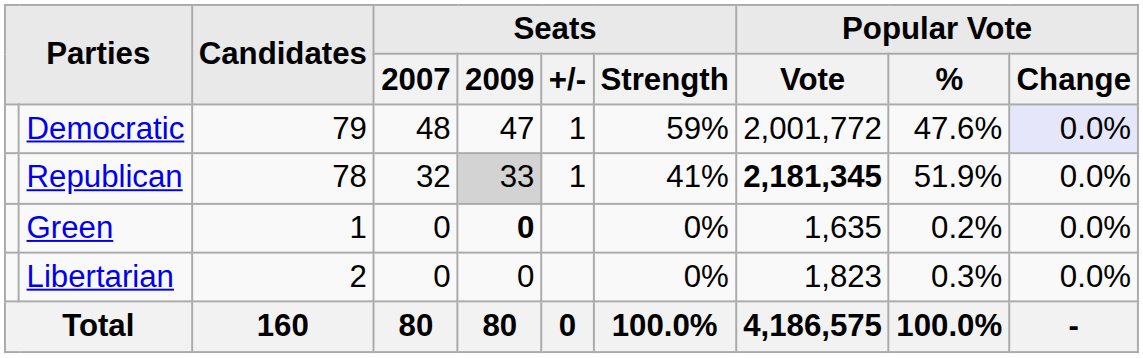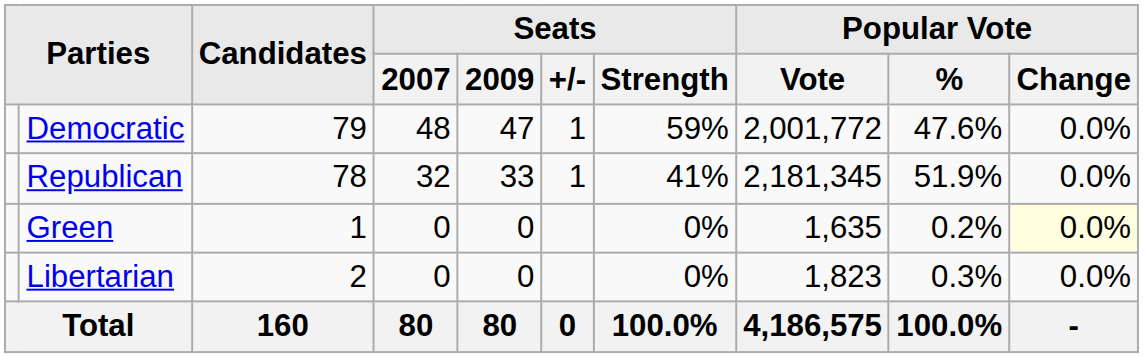Democratic | Popular Vote / Change: lavender background -> no background
Republican | Seats / 2009: lightgrey background -> no background
Republican | Popular Vote / Vote: bold -> normal
Green | Seats / 2009: bold -> normal
Green | Popular Vote / Change: no background -> lightyellow background
